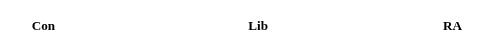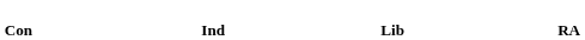+ column: 8 | Ind
